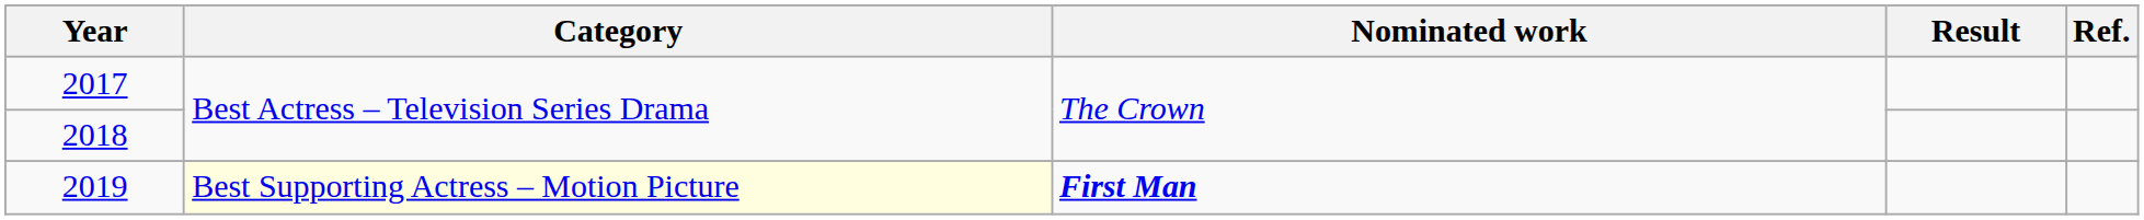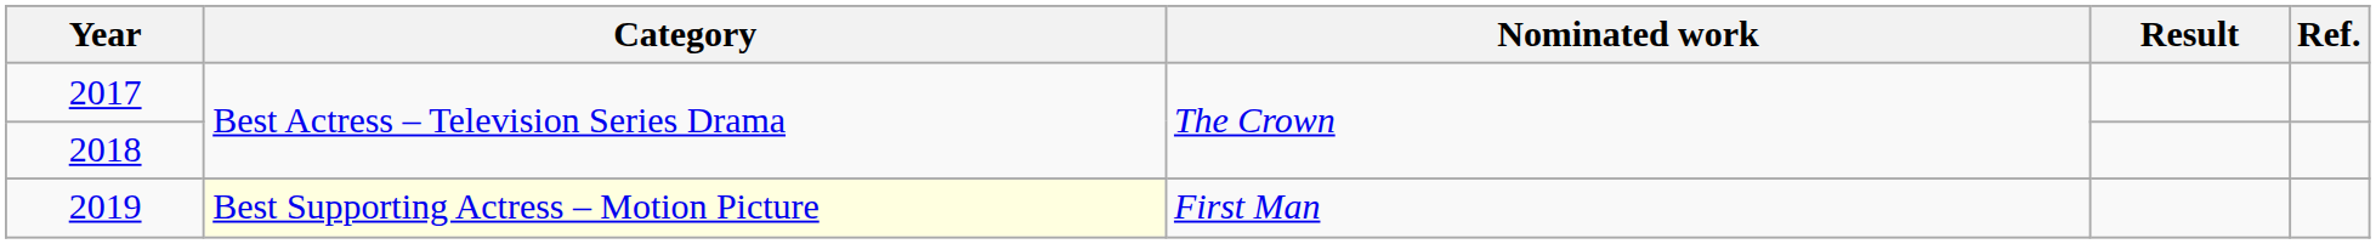2019 | Nominated work: bold -> normal
